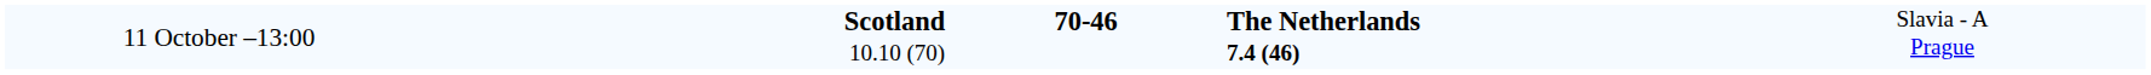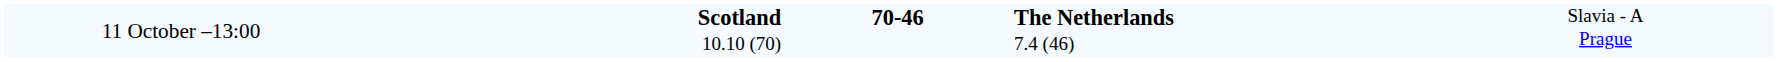10.10 (70) | column 4: bold -> normal
